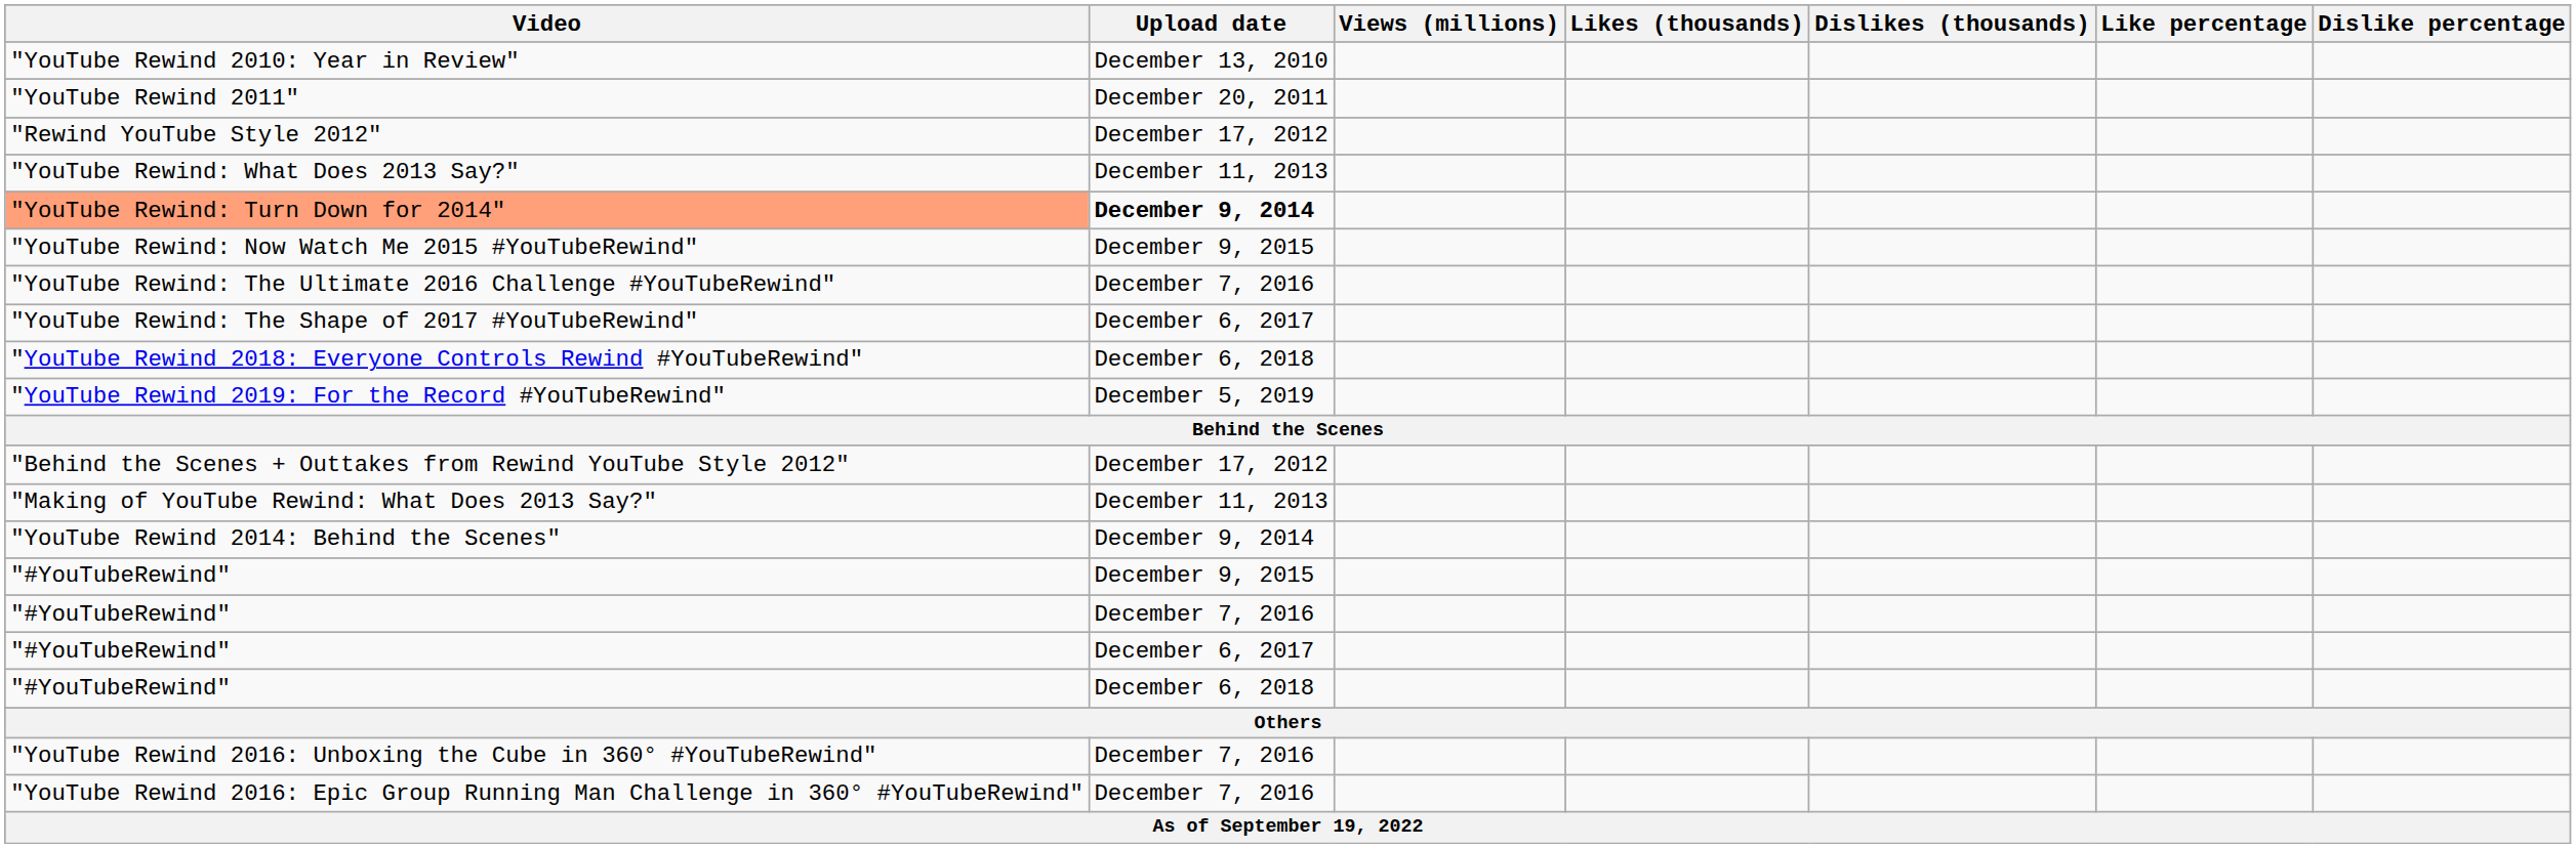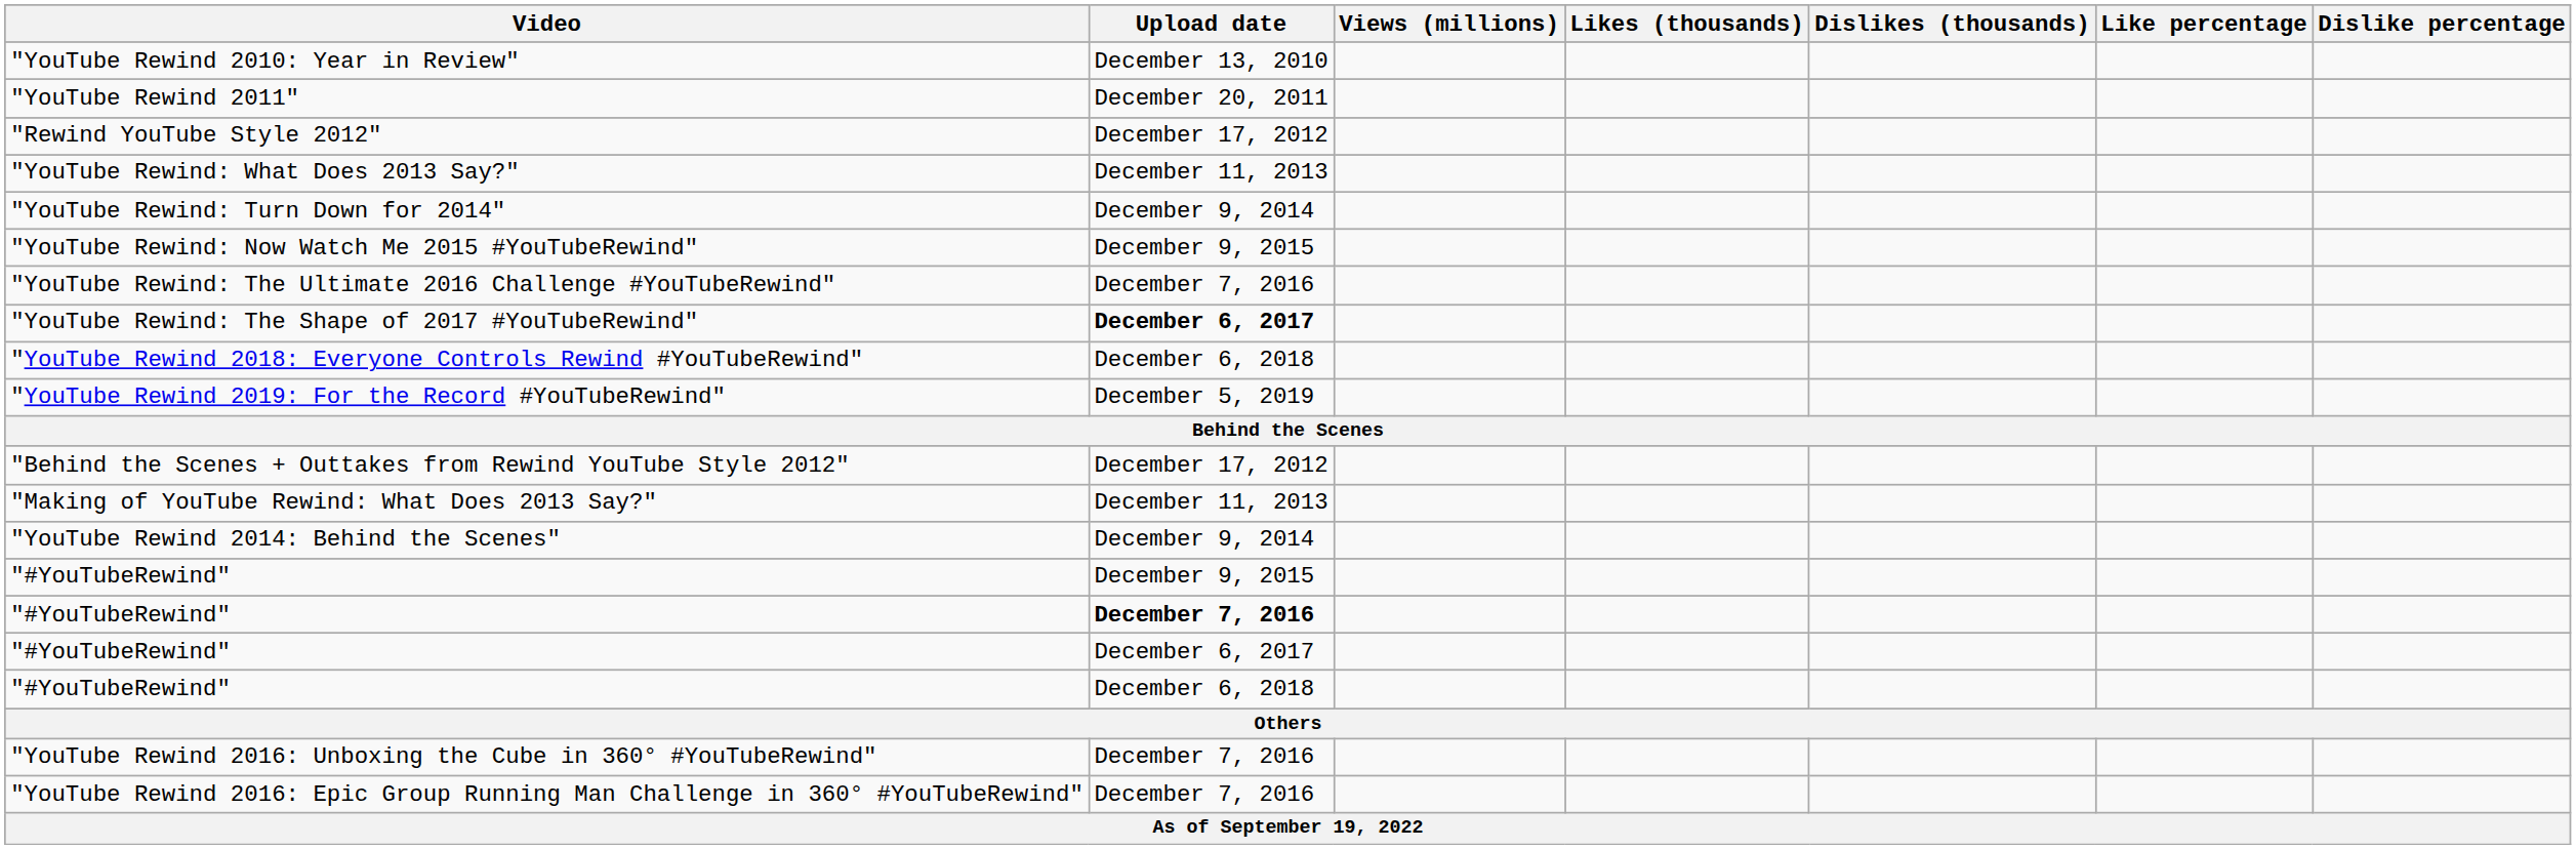"YouTube Rewind: Turn Down for 2014" | Video: lightsalmon background -> no background
"YouTube Rewind: Turn Down for 2014" | Upload date: bold -> normal
"YouTube Rewind: The Shape of 2017 #YouTubeRewind" | Upload date: normal -> bold
"#YouTubeRewind" / December 7, 2016 | Upload date: normal -> bold
